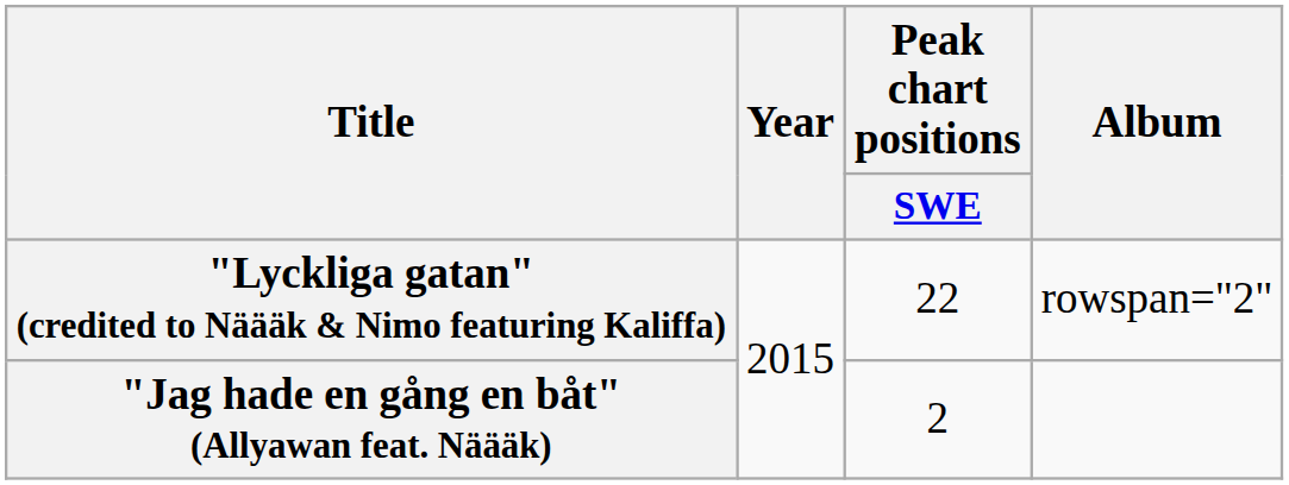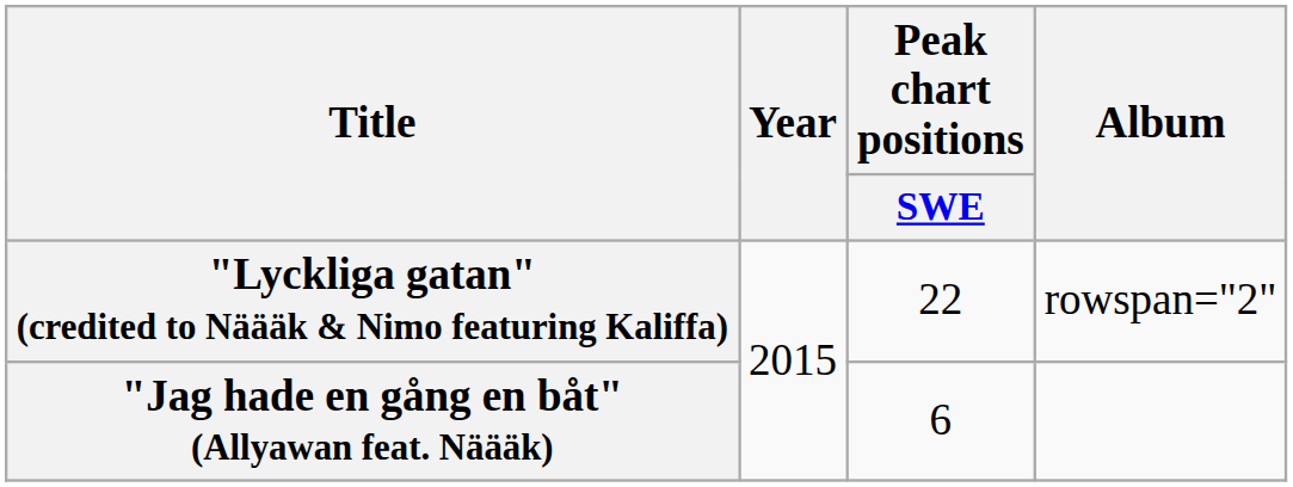"Jag hade en gång en båt" (Allyawan feat. Näääk) | Peak chart positions / SWE: 2 -> 6
